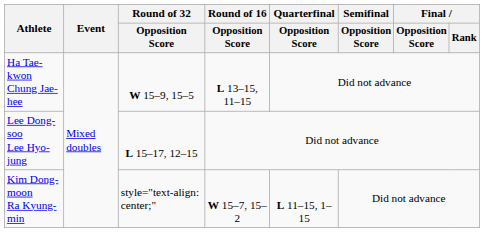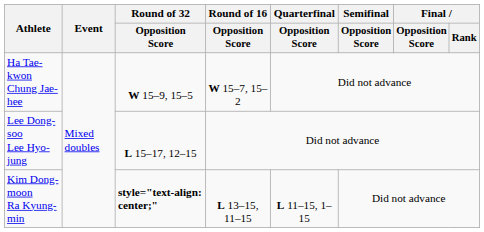Ha Tae-kwon Chung Jae-hee | Round of 16 / Opposition Score: L 13–15, 11–15 -> W 15–7, 15–2
Kim Dong-moon Ra Kyung-min | Round of 32 / Opposition Score: normal -> bold
Kim Dong-moon Ra Kyung-min | Round of 16 / Opposition Score: W 15–7, 15–2 -> L 13–15, 11–15
